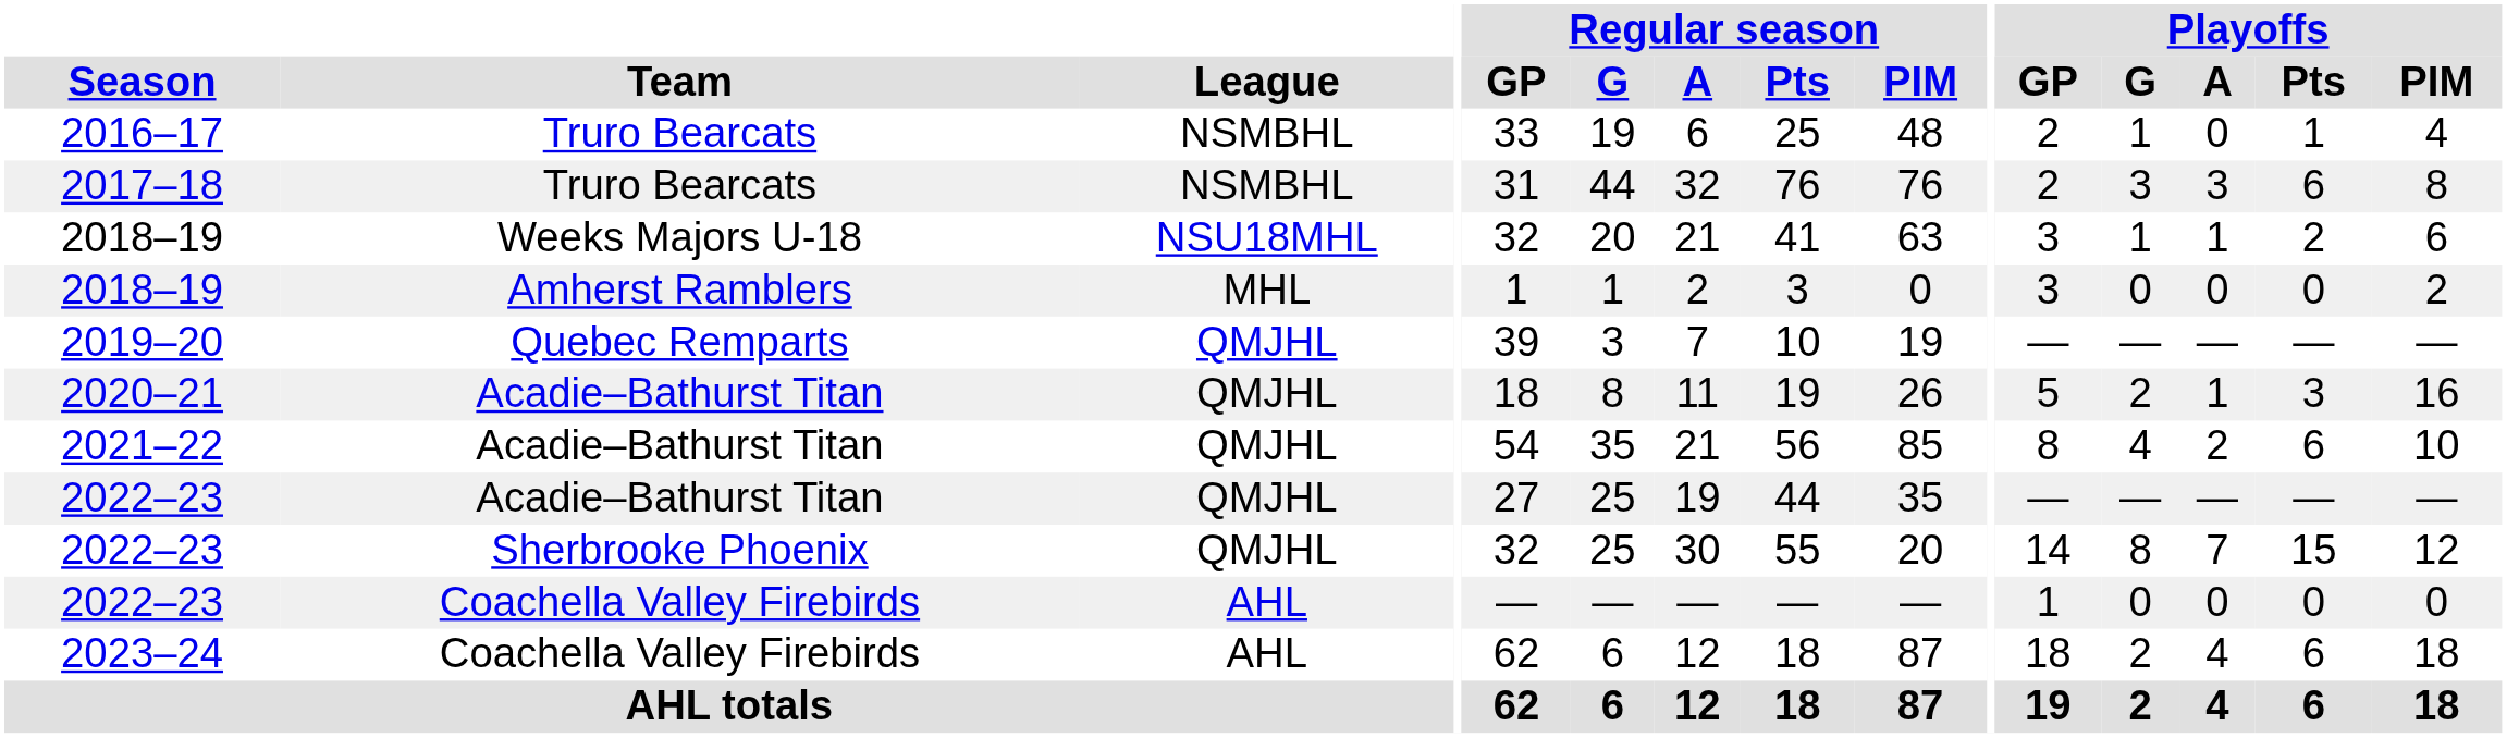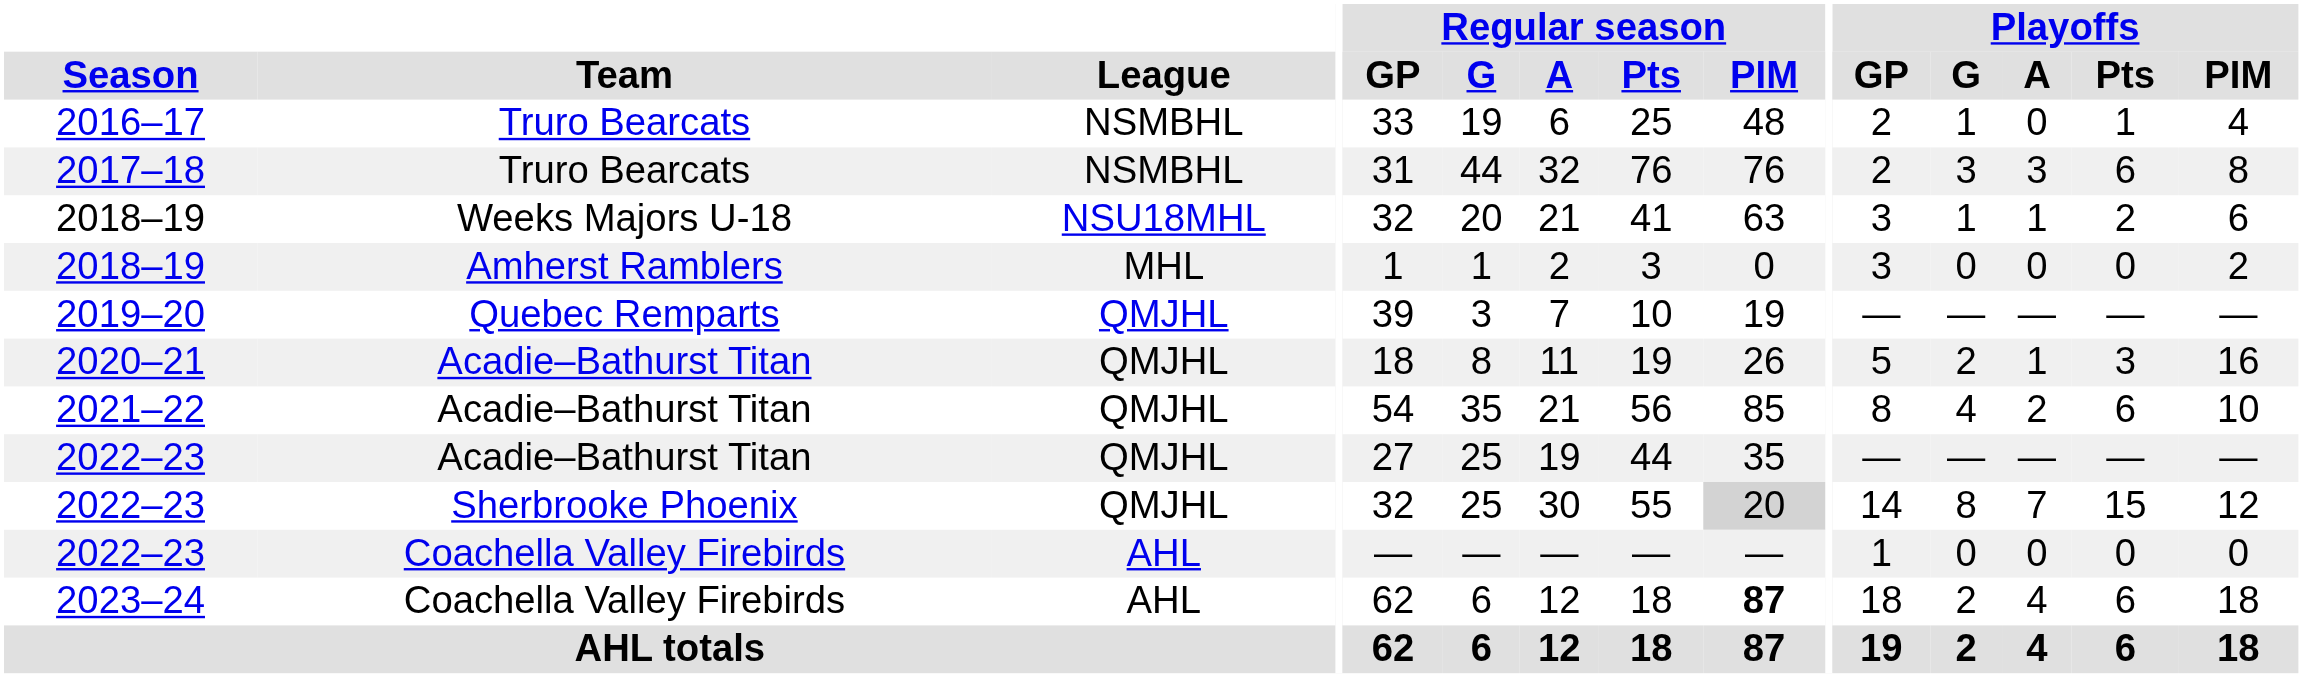2022–23 / Sherbrooke Phoenix | Regular season / PIM: no background -> lightgrey background
2023–24 | Regular season / PIM: normal -> bold
